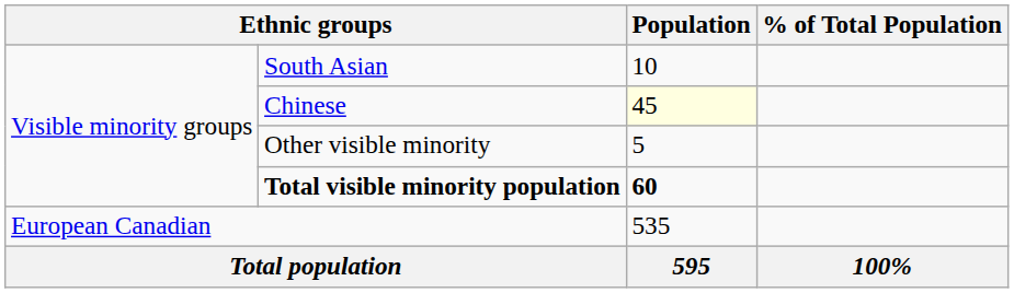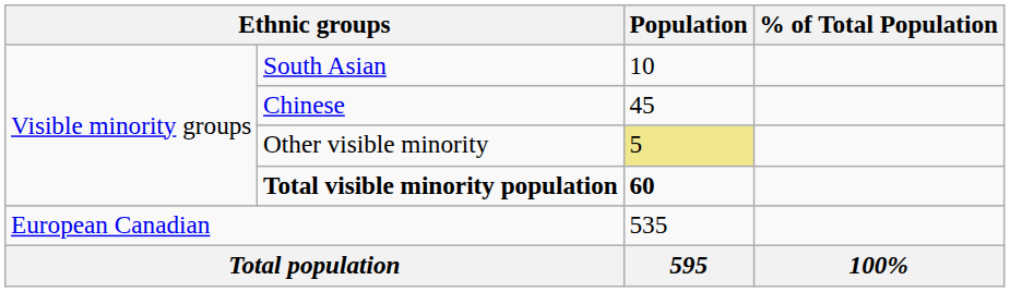Chinese | Population: lightyellow background -> no background
Other visible minority | Population: no background -> khaki background
